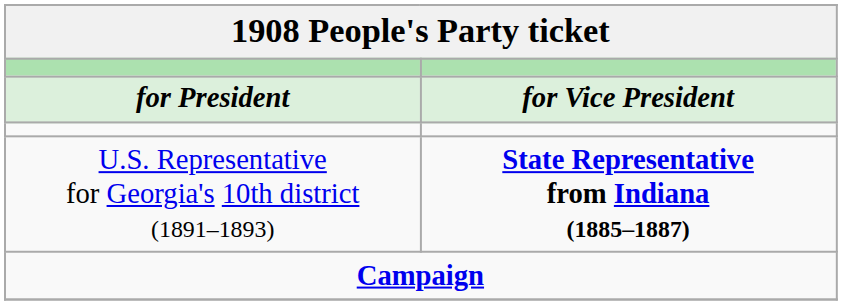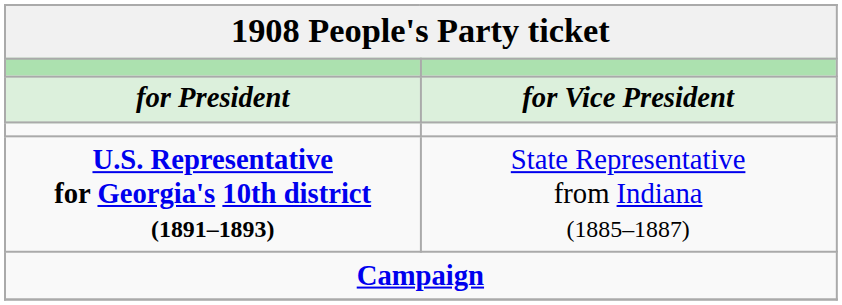U.S. Representative for Georgia's 10th district (1891–1893) | column 1: normal -> bold
U.S. Representative for Georgia's 10th district (1891–1893) | column 2: bold -> normal
